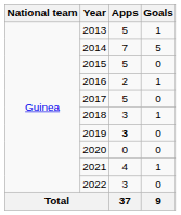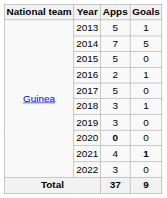2019 | Apps: bold -> normal
2020 | Apps: normal -> bold
2021 | Goals: normal -> bold
